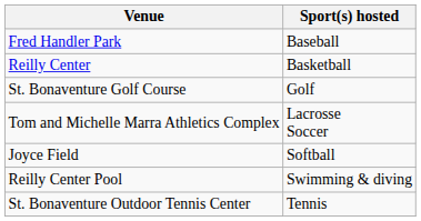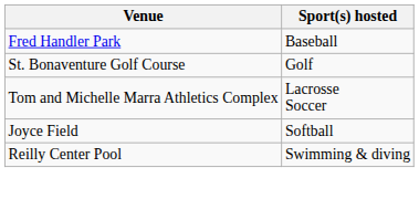- row: Reilly Center | Basketball
- row: St. Bonaventure Outdoor Tennis Center | Tennis
